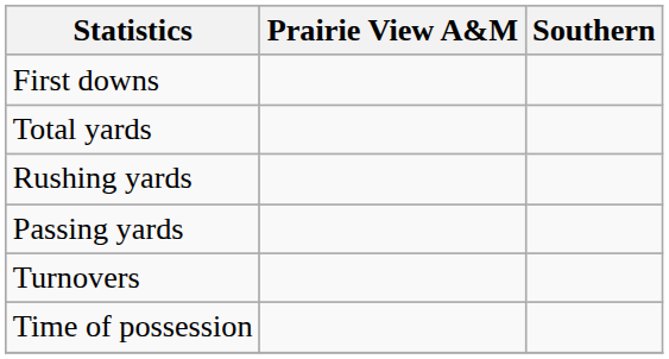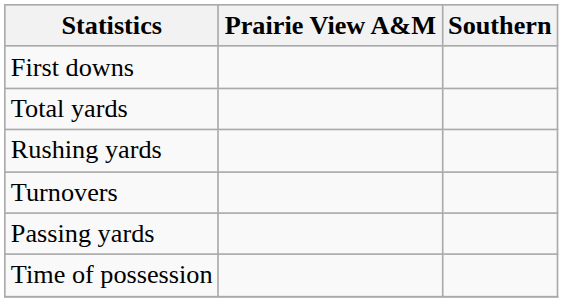rows swapped: Passing yards <-> Turnovers
